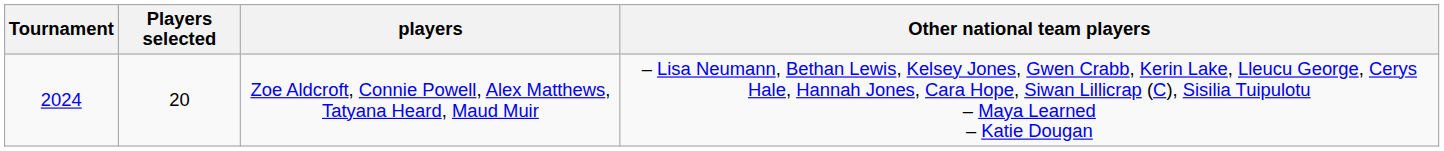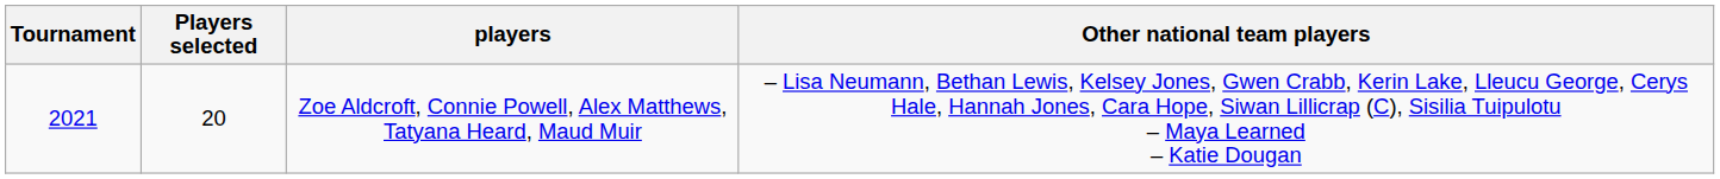row 2 | Tournament: 2024 -> 2021
